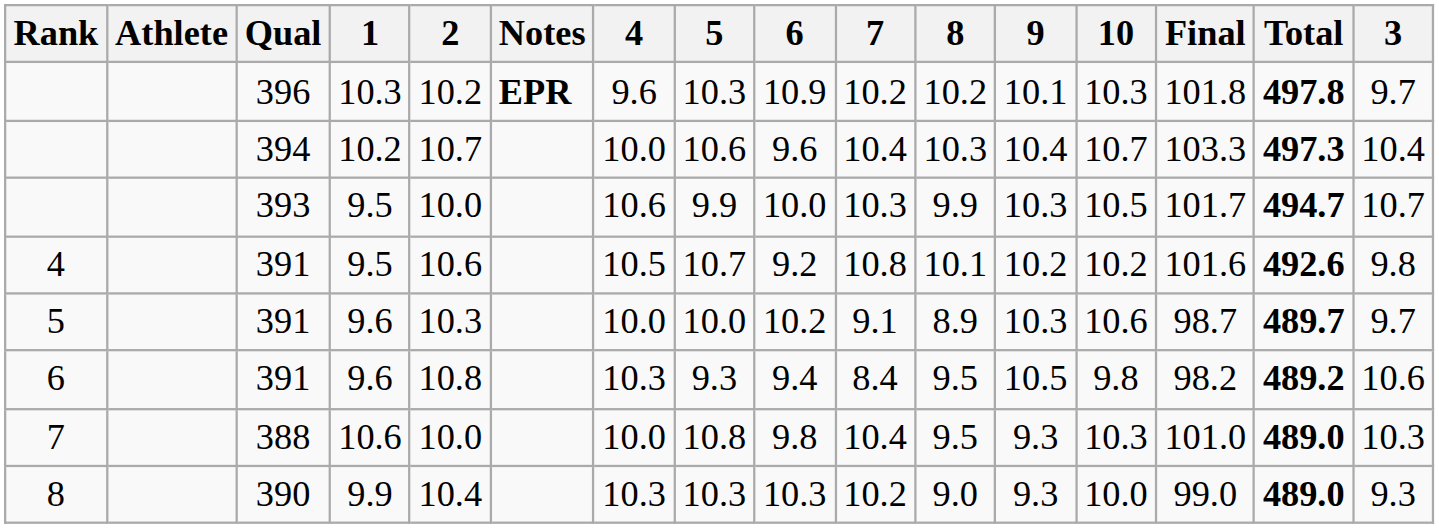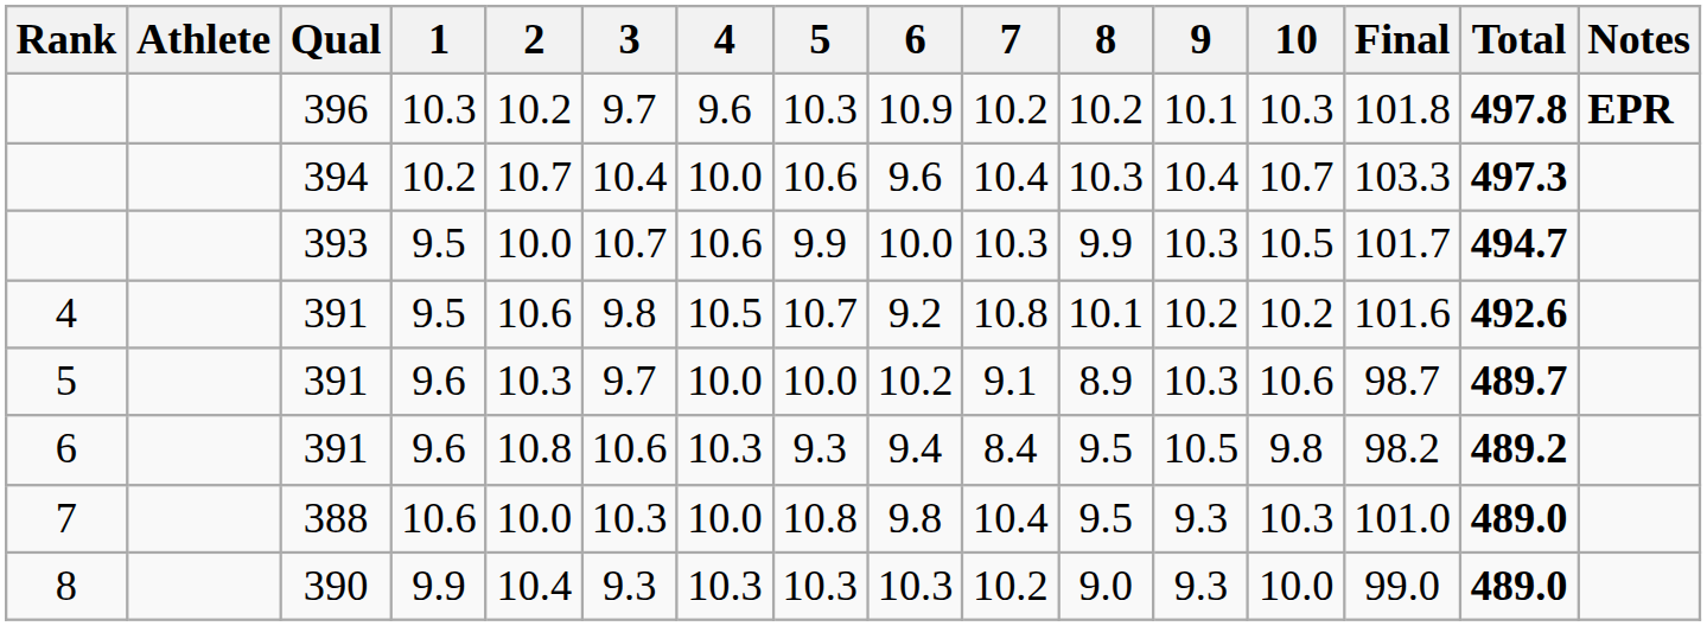columns swapped: 3 <-> Notes
